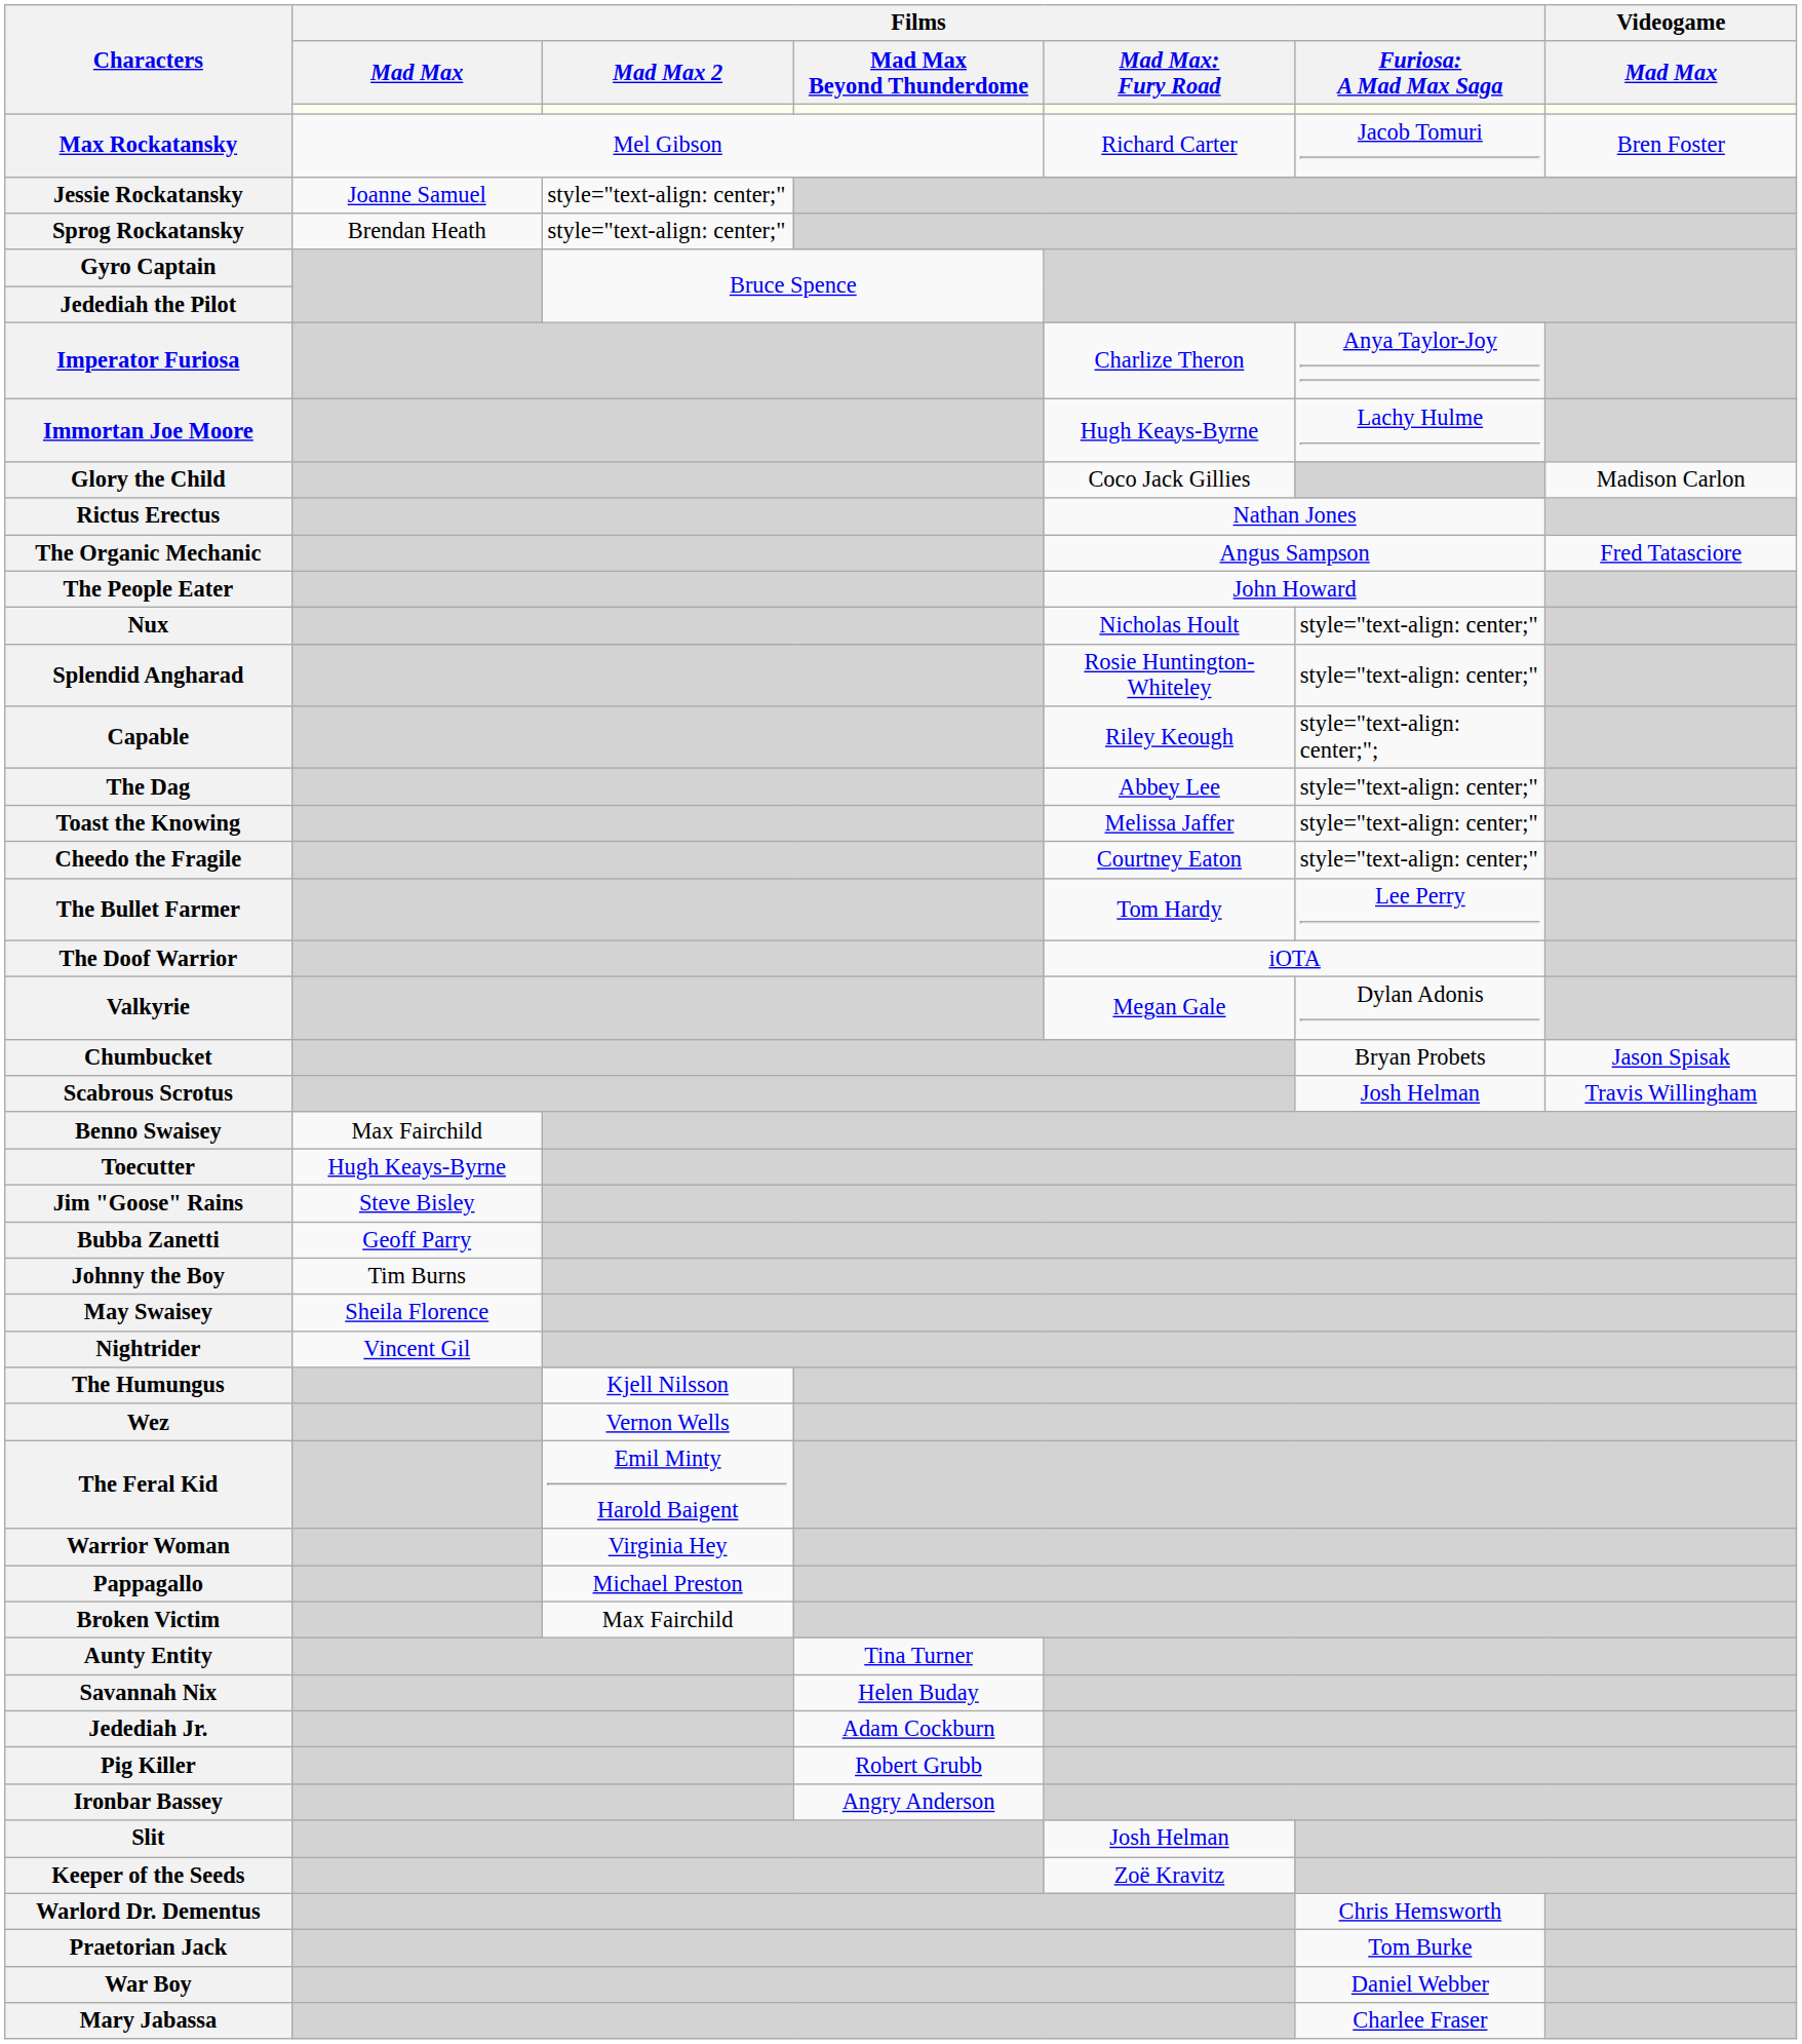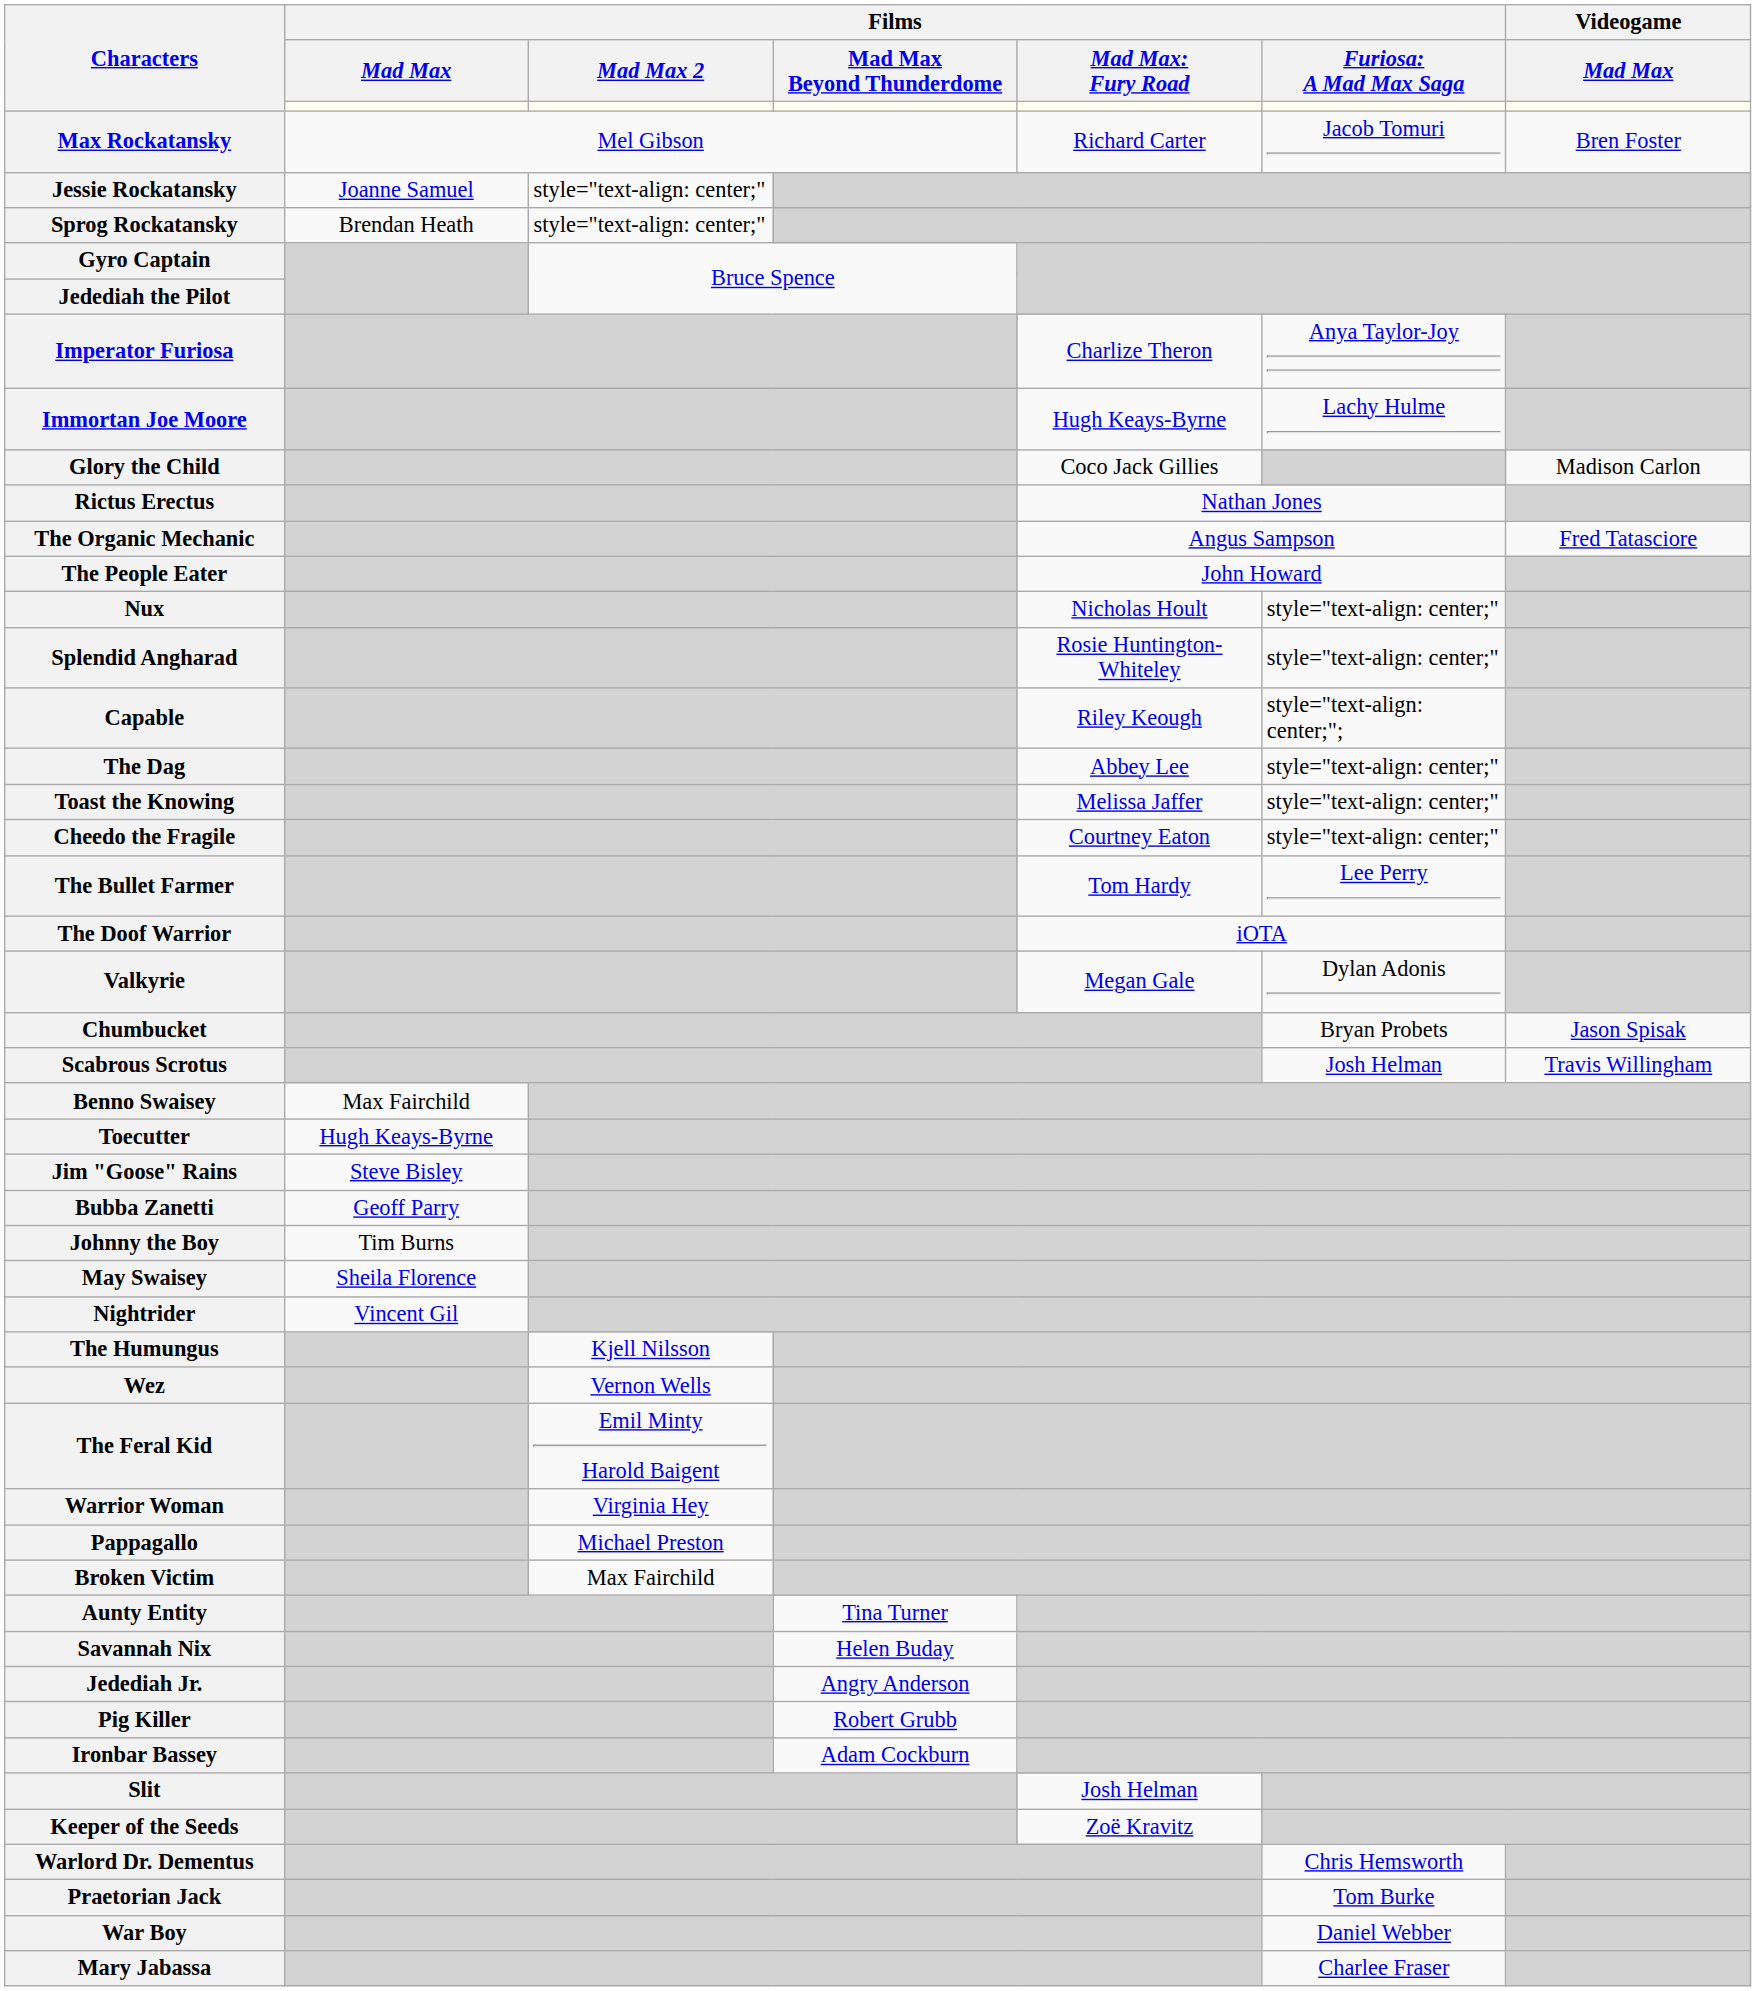Jedediah Jr. | Films / Mad Max Beyond Thunderdome: Adam Cockburn -> Angry Anderson
Ironbar Bassey | Films / Mad Max Beyond Thunderdome: Angry Anderson -> Adam Cockburn
